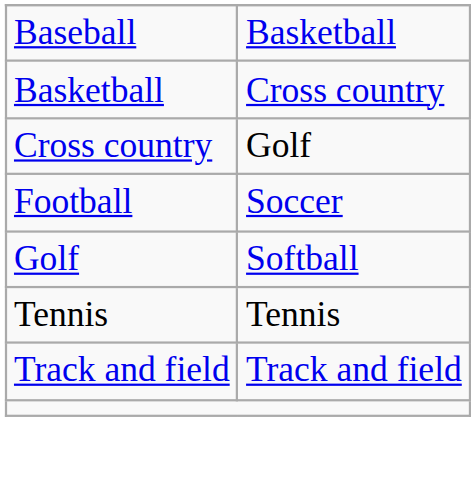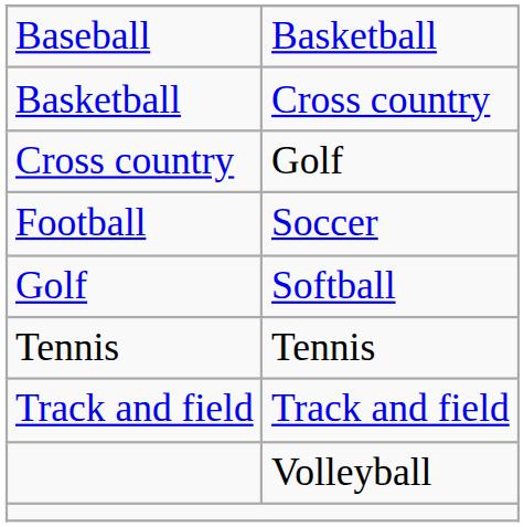+ row: Volleyball
